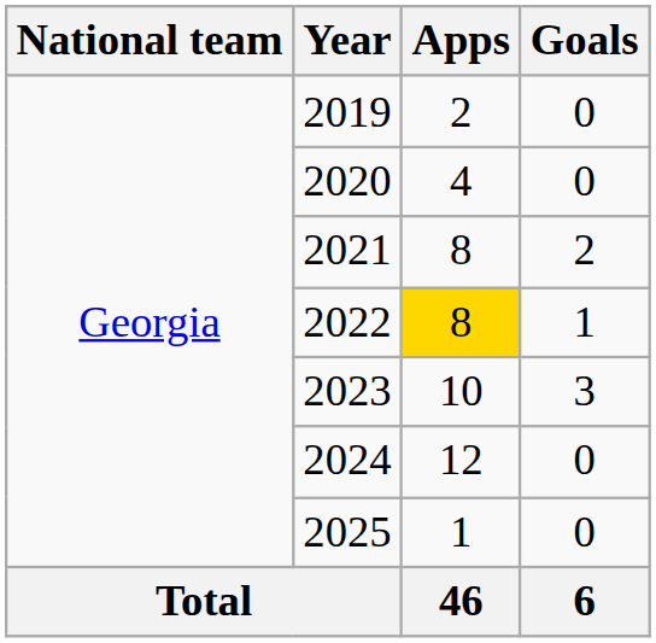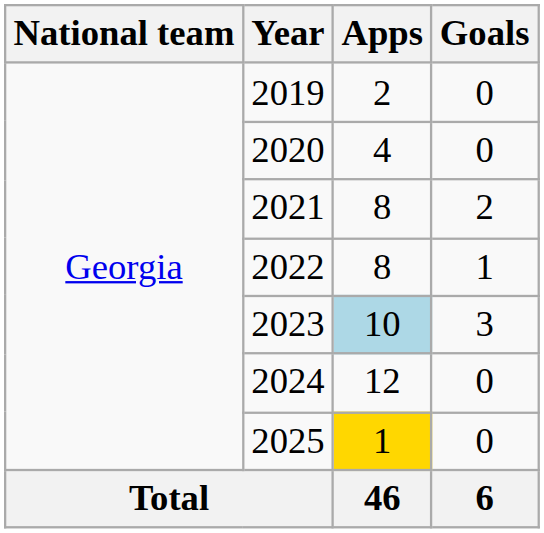2022 | Apps: gold background -> no background
2023 | Apps: no background -> lightblue background
2025 | Apps: no background -> gold background
